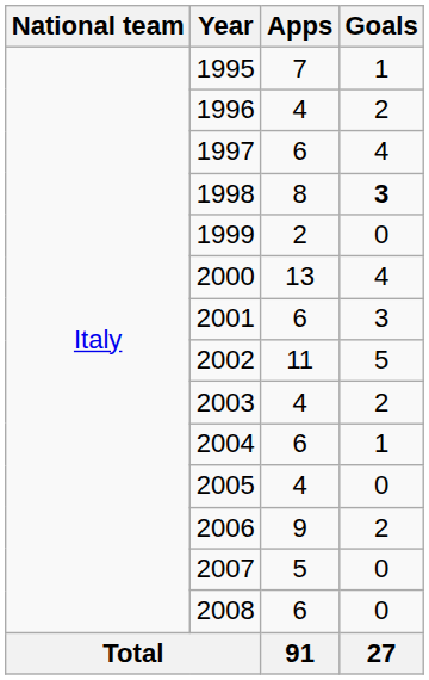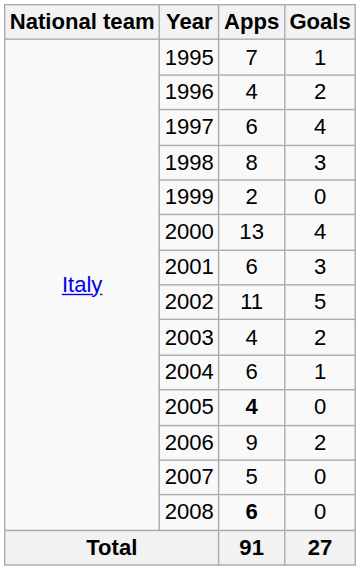1998 | Goals: bold -> normal
2005 | Apps: normal -> bold
2008 | Apps: normal -> bold
